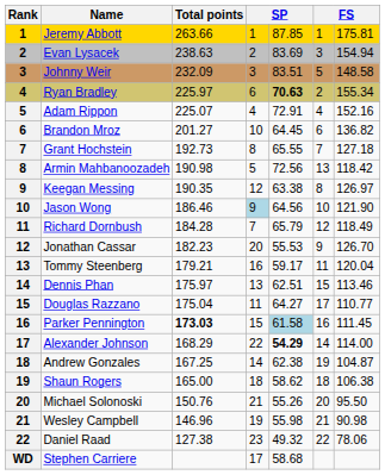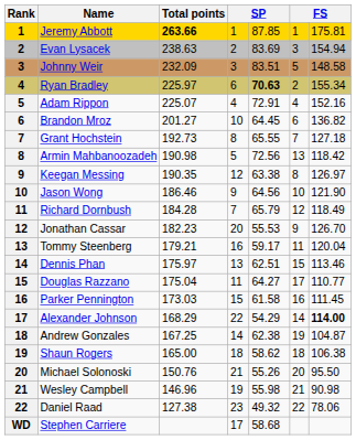Jeremy Abbott | Total points: normal -> bold
Jason Wong | column 4: lightblue background -> no background
Parker Pennington | Total points: bold -> normal
Parker Pennington | column 5: lightblue background -> no background
Alexander Johnson | column 5: bold -> normal
Alexander Johnson | column 7: normal -> bold
